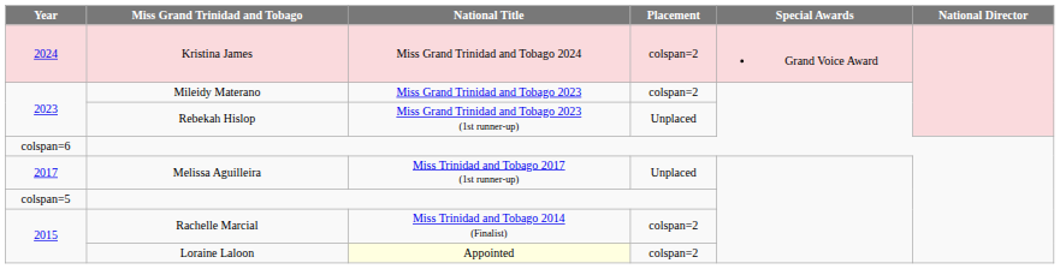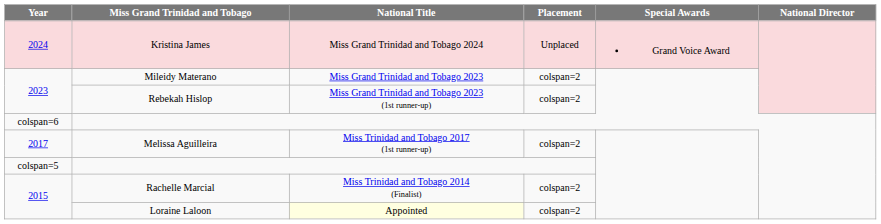Kristina James | Placement: colspan=2 -> Unplaced
Rebekah Hislop | Placement: Unplaced -> colspan=2
Melissa Aguilleira | Placement: Unplaced -> colspan=2
